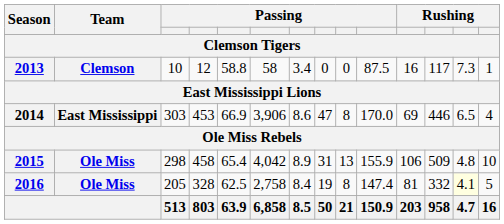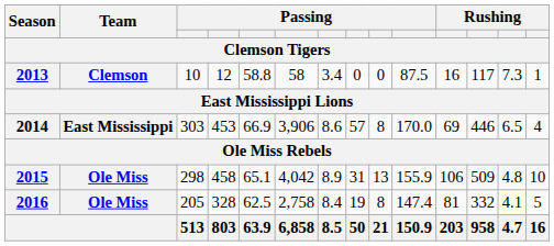2014 | column 8: 47 -> 57
2015 | column 5: 65.4 -> 65.1
